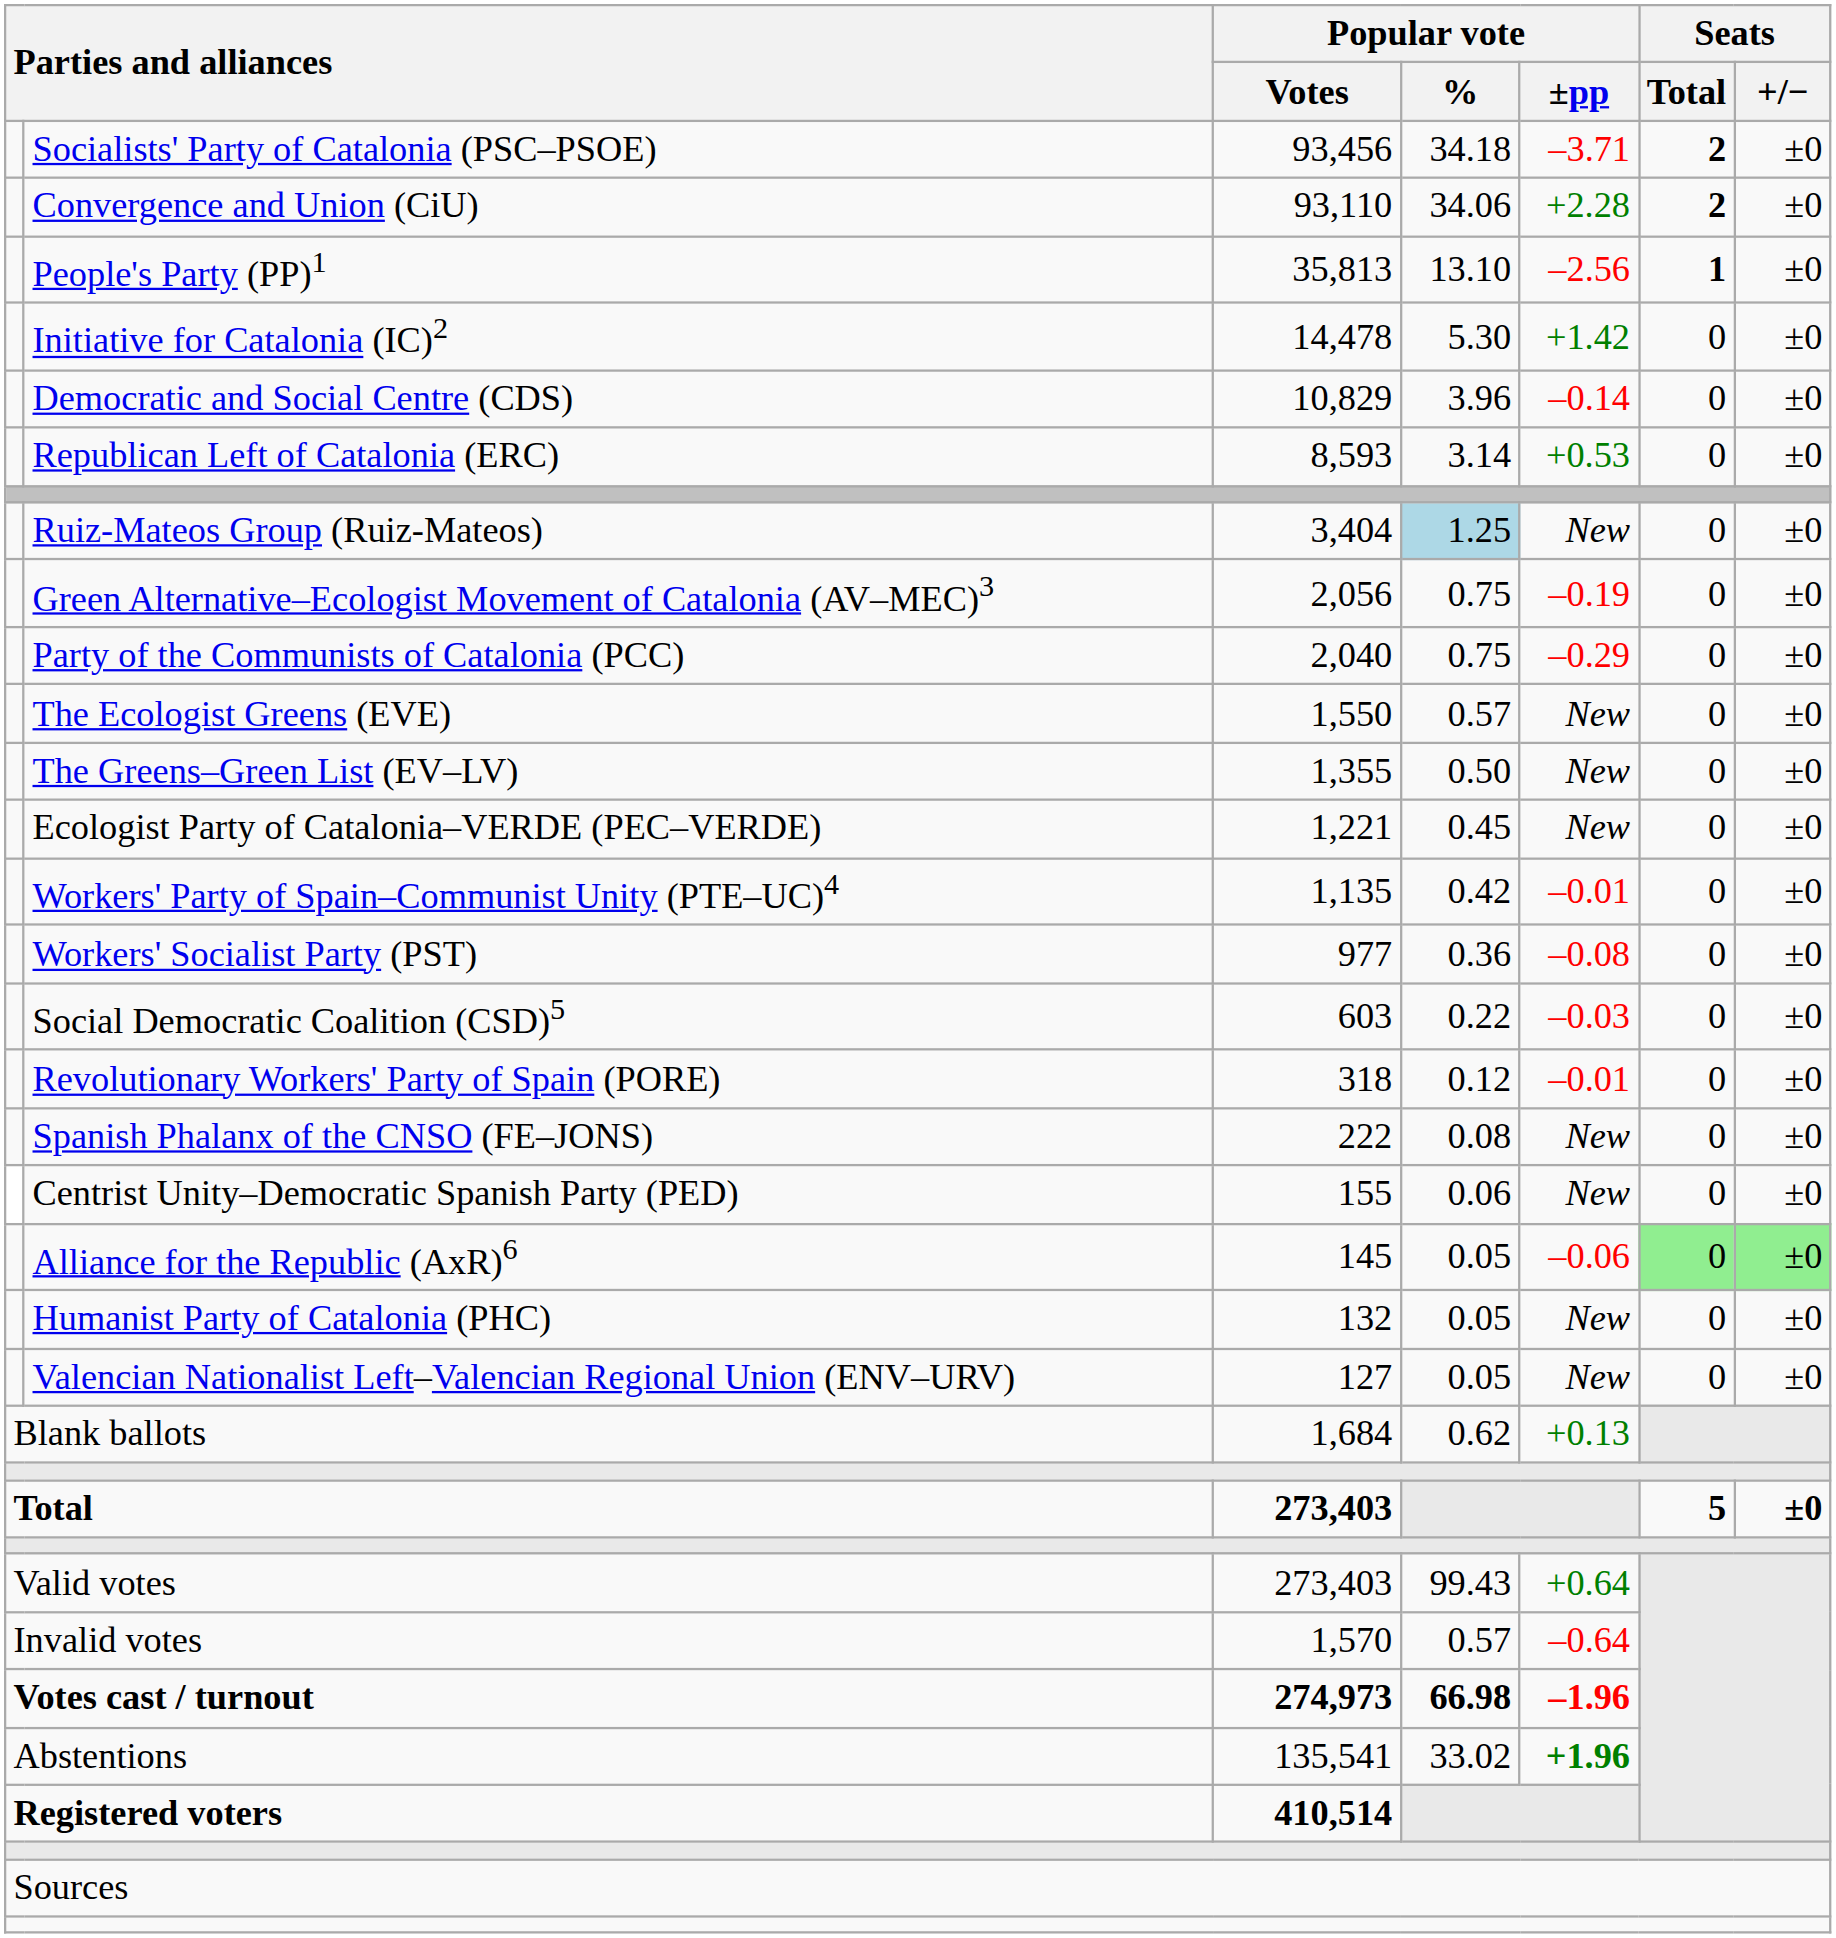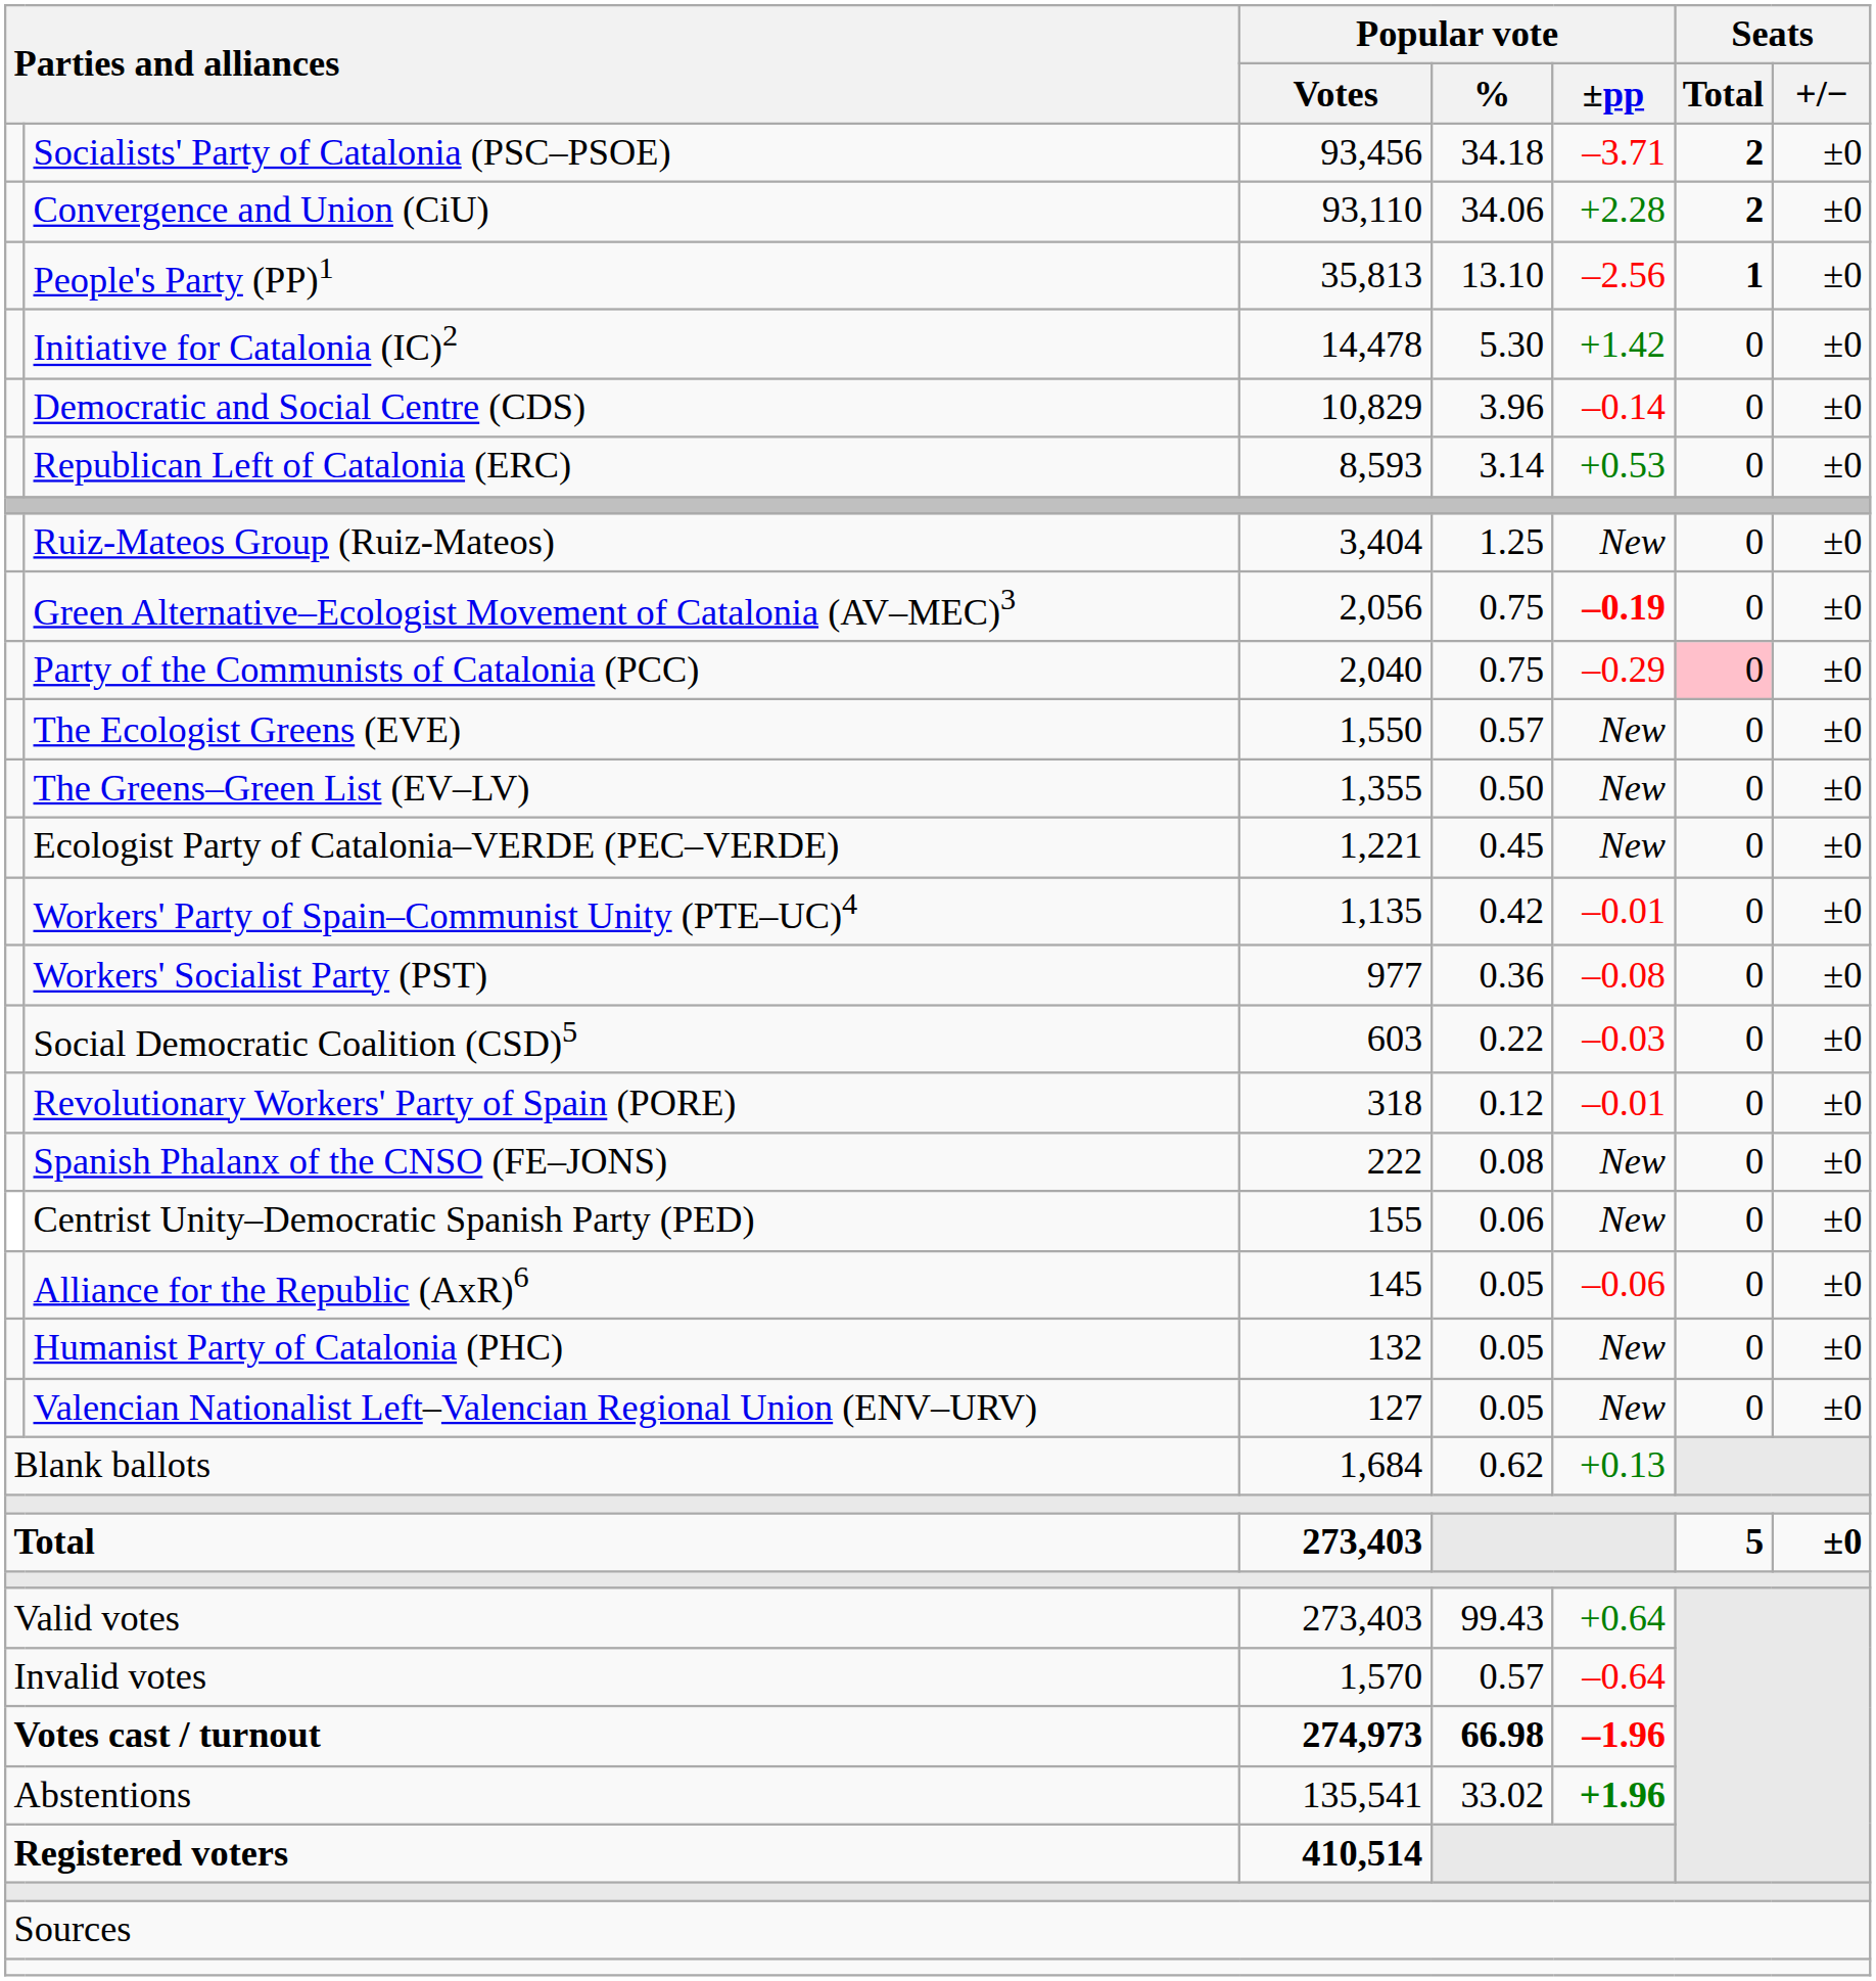Ruiz-Mateos Group (Ruiz-Mateos) | Popular vote / %: lightblue background -> no background
Green Alternative–Ecologist Movement of Catalonia (AV–MEC)3 | Popular vote / ±pp: normal -> bold
Party of the Communists of Catalonia (PCC) | Seats / Total: no background -> pink background
Alliance for the Republic (AxR)6 | Seats / Total: lightgreen background -> no background
Alliance for the Republic (AxR)6 | Seats / +/−: lightgreen background -> no background
